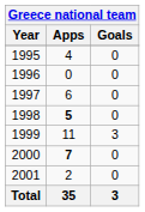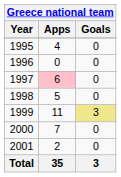1997 | Apps: no background -> pink background
1998 | Apps: bold -> normal
1999 | Goals: no background -> khaki background
2000 | Apps: bold -> normal
